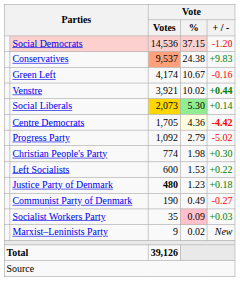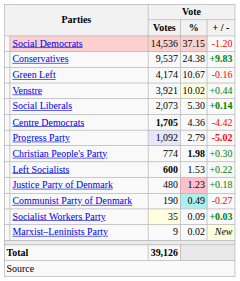Conservatives | Vote / Votes: lightsalmon background -> no background
Conservatives | Vote / + / -: normal -> bold
Venstre | Vote / %: no background -> lightyellow background
Venstre | Vote / + / -: bold -> normal
Social Liberals | Vote / Votes: gold background -> no background
Social Liberals | Vote / %: lightgreen background -> no background
Social Liberals | Vote / + / -: normal -> bold
Centre Democrats | Vote / Votes: normal -> bold
Centre Democrats | Vote / %: lightyellow background -> no background
Centre Democrats | Vote / + / -: bold -> normal
Progress Party | Vote / Votes: no background -> lavender background
Progress Party | Vote / + / -: normal -> bold
Christian People's Party | Vote / %: normal -> bold
Left Socialists | Vote / Votes: normal -> bold
Justice Party of Denmark | Vote / Votes: bold -> normal
Justice Party of Denmark | Vote / %: no background -> pink background
Communist Party of Denmark | Vote / %: no background -> paleturquoise background
Socialist Workers Party | Vote / Votes: no background -> lightyellow background
Socialist Workers Party | Vote / %: pink background -> no background
Socialist Workers Party | Vote / + / -: normal -> bold
Marxist–Leninists Party | Vote / + / -: no background -> lightyellow background
